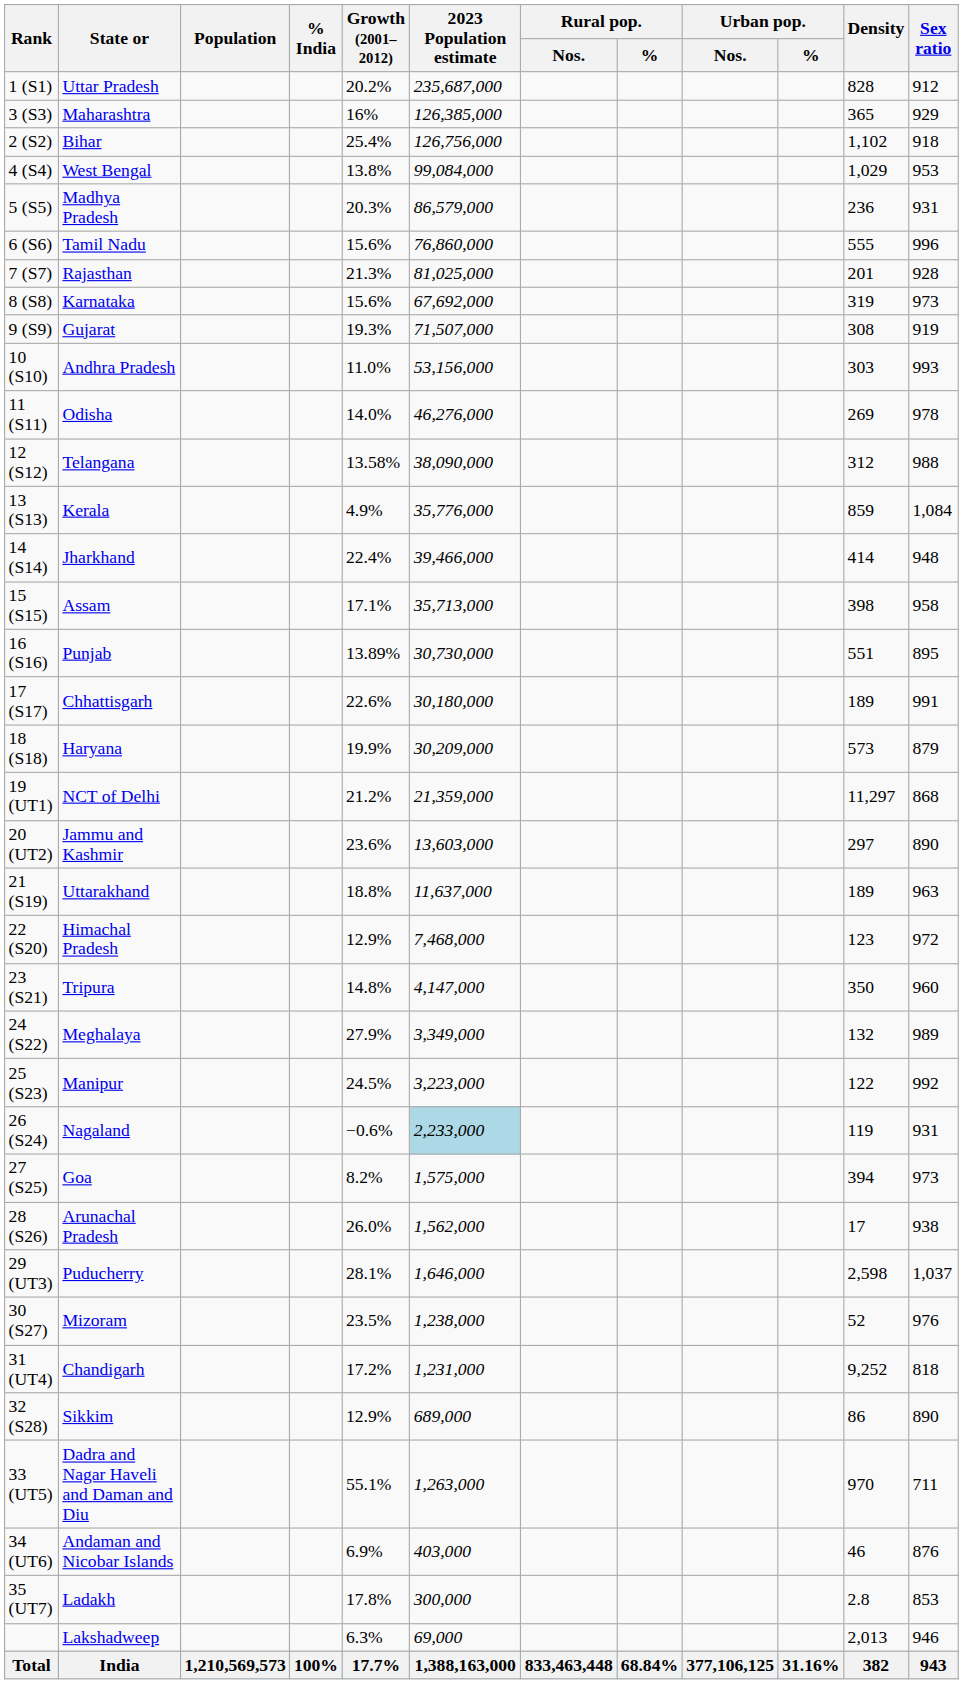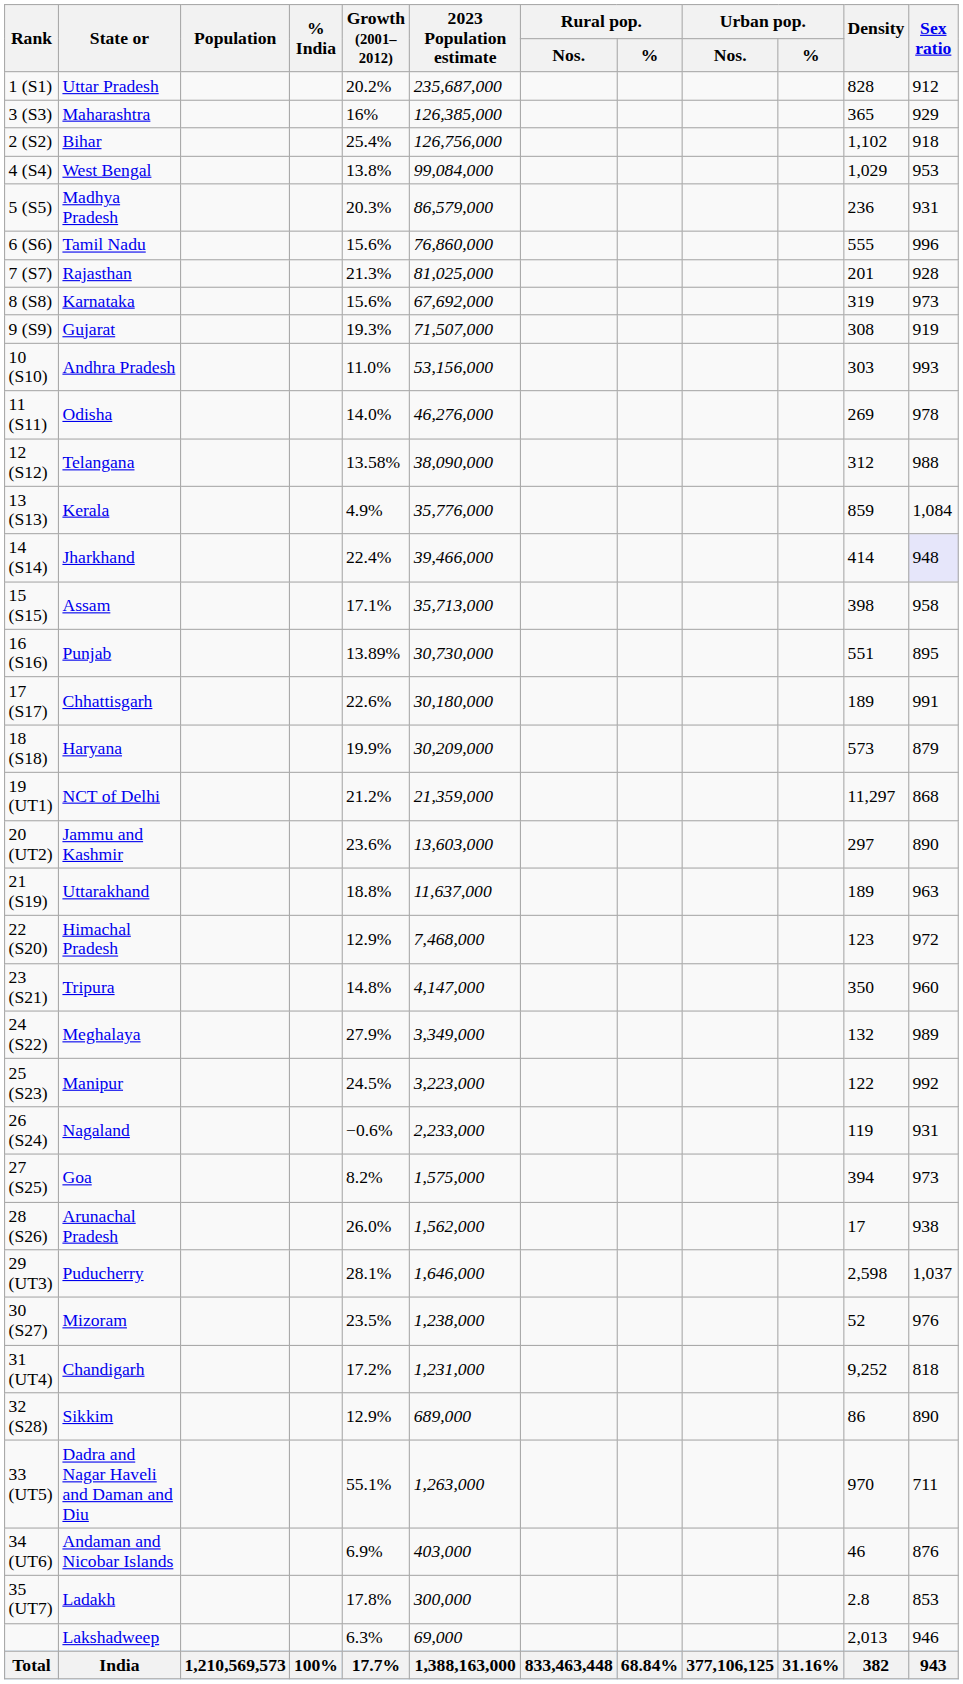Jharkhand | Sex ratio: no background -> lavender background
Nagaland | 2023 Population estimate: lightblue background -> no background
